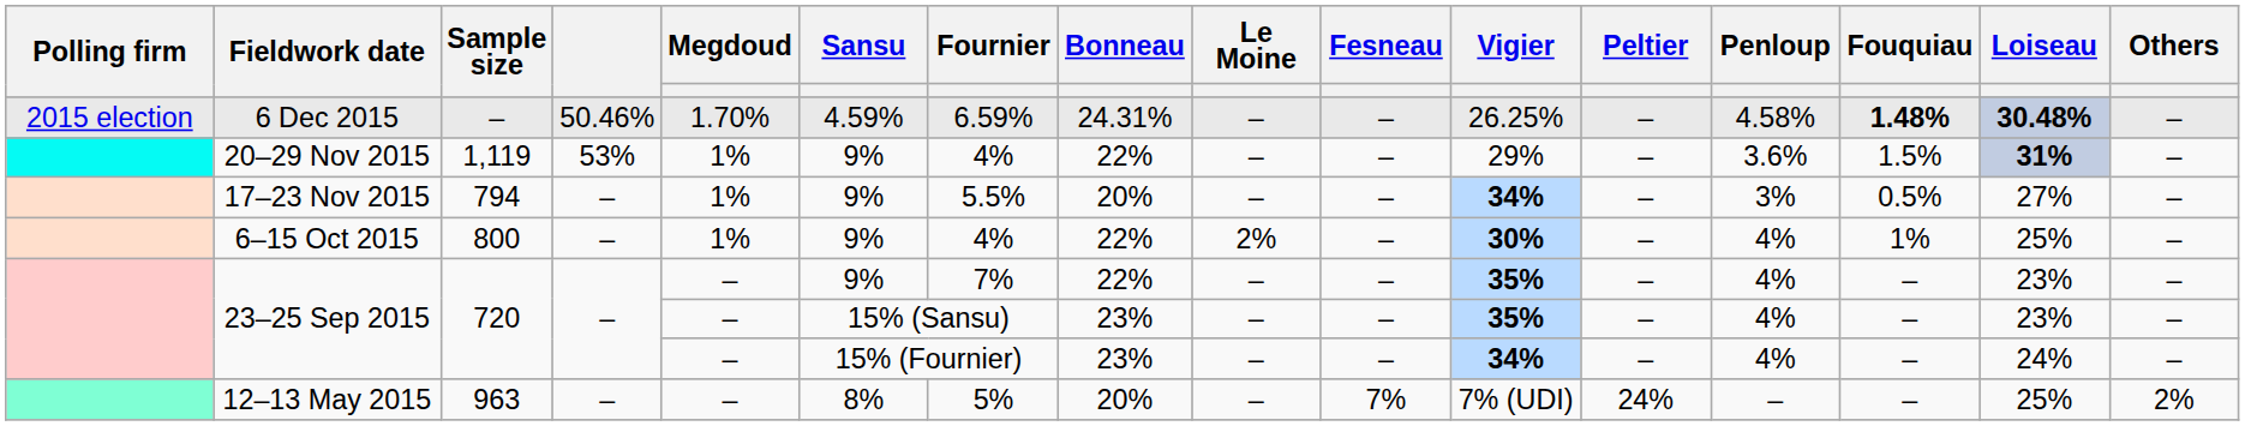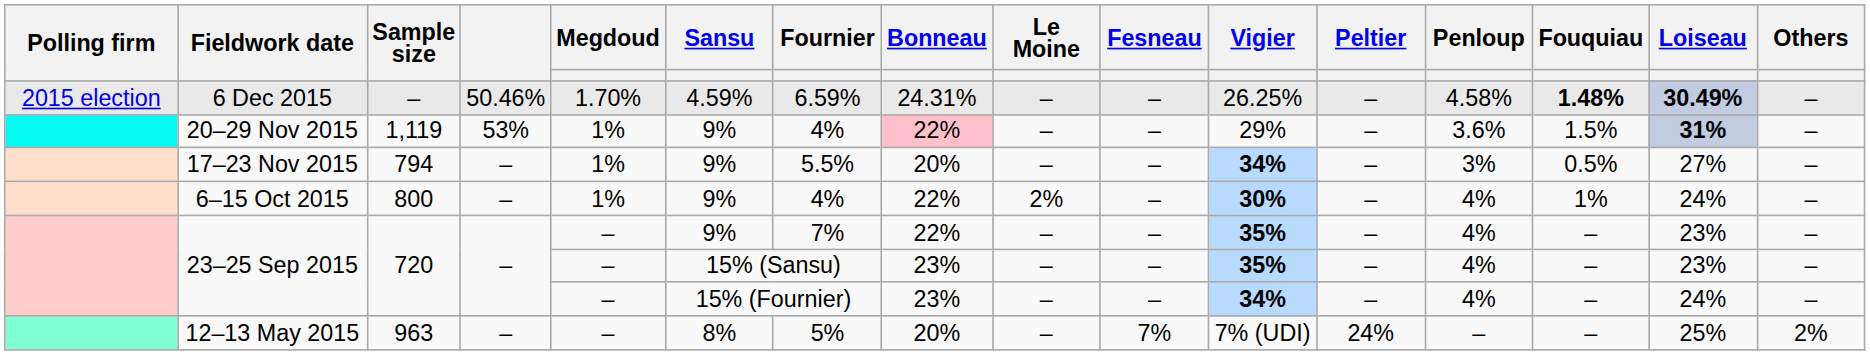6 Dec 2015 | Loiseau: 30.48% -> 30.49%
20–29 Nov 2015 | Bonneau: no background -> pink background
6–15 Oct 2015 | Loiseau: 25% -> 24%
